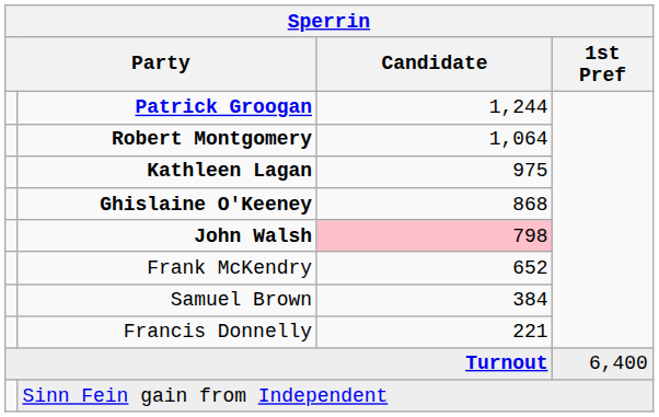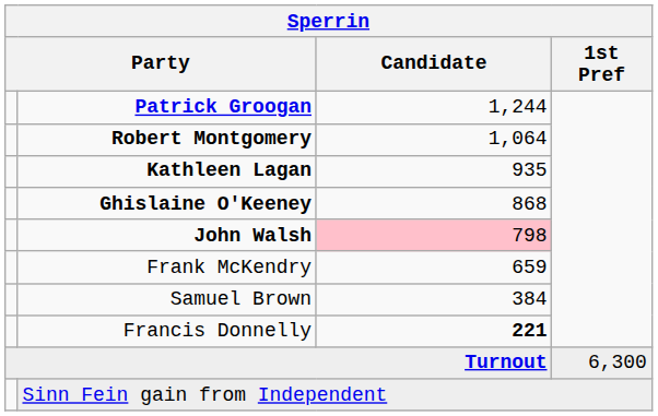Kathleen Lagan | Candidate: 975 -> 935
Frank McKendry | Candidate: 652 -> 659
Francis Donnelly | Candidate: normal -> bold
Turnout | 1st Pref: 6,400 -> 6,300
